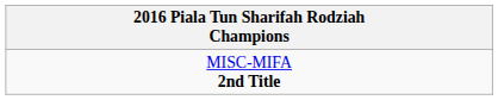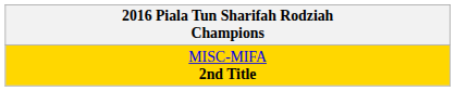row 2 | column 1: no background -> gold background
